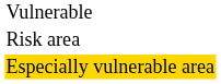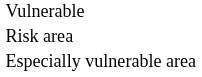row 3 | column 1: gold background -> no background
